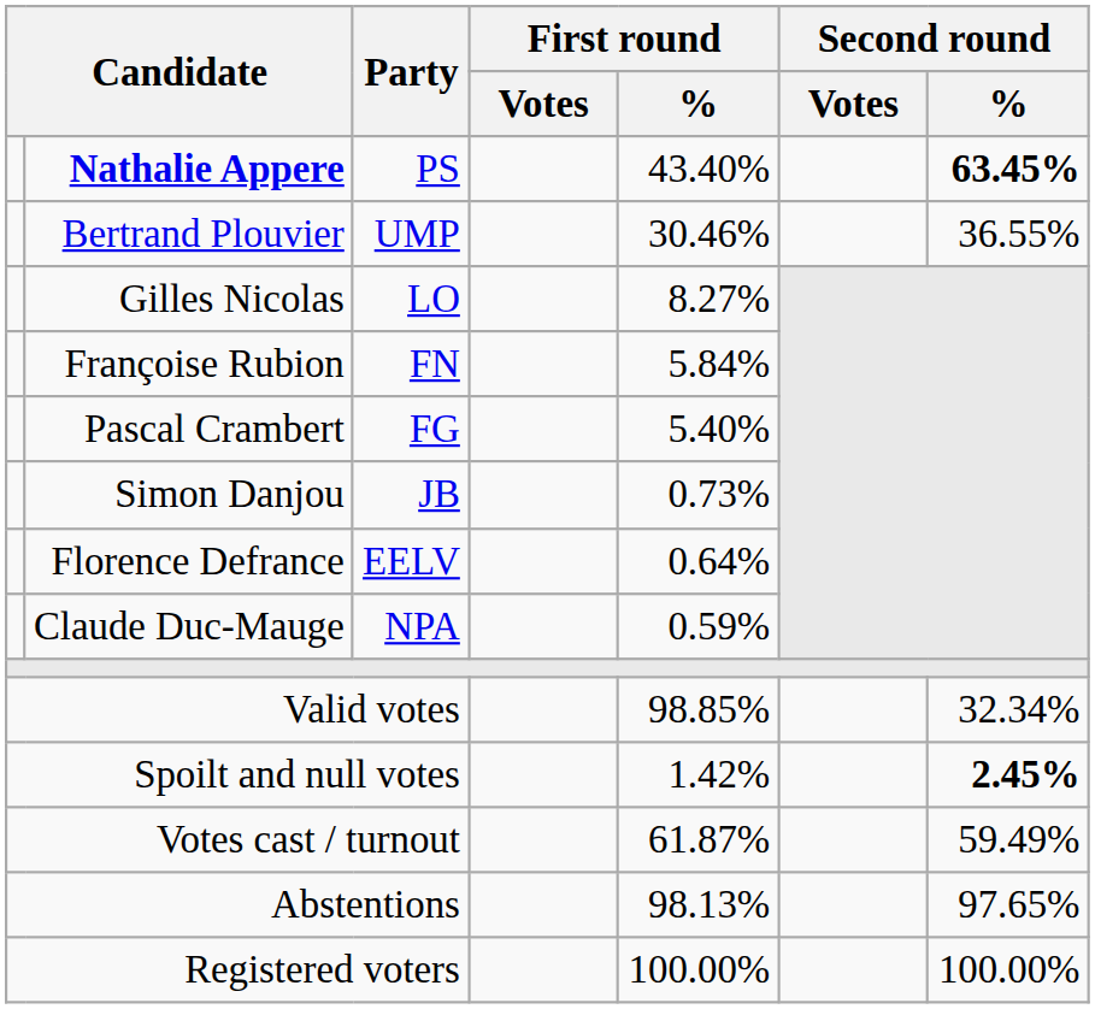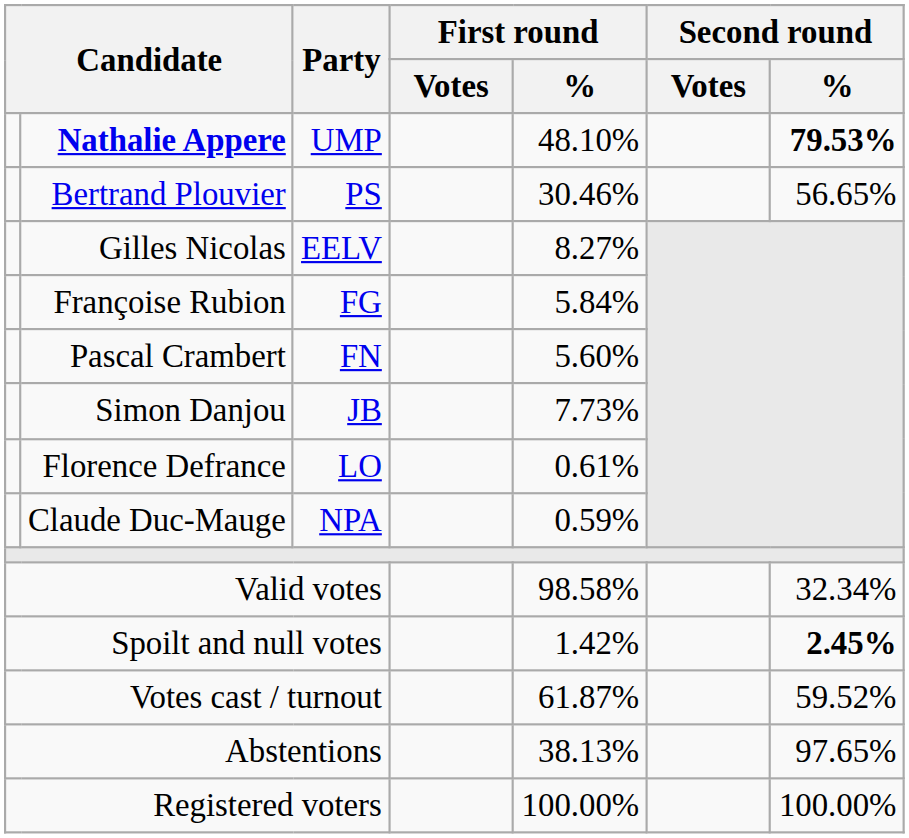Nathalie Appere | Party: PS -> UMP
Nathalie Appere | First round / %: 43.40% -> 48.10%
Nathalie Appere | Second round / %: 63.45% -> 79.53%
Bertrand Plouvier | Party: UMP -> PS
Bertrand Plouvier | Second round / %: 36.55% -> 56.65%
Gilles Nicolas | Party: LO -> EELV
Françoise Rubion | Party: FN -> FG
Pascal Crambert | Party: FG -> FN
Pascal Crambert | First round / %: 5.40% -> 5.60%
Simon Danjou | First round / %: 0.73% -> 7.73%
Florence Defrance | Party: EELV -> LO
Florence Defrance | First round / %: 0.64% -> 0.61%
Valid votes | First round / %: 98.85% -> 98.58%
Votes cast / turnout | Second round / %: 59.49% -> 59.52%
Abstentions | First round / %: 98.13% -> 38.13%
